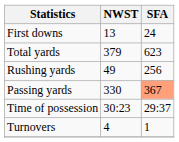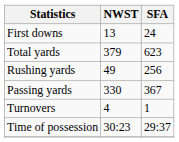Passing yards | SFA: lightsalmon background -> no background
rows swapped: Turnovers <-> Time of possession
